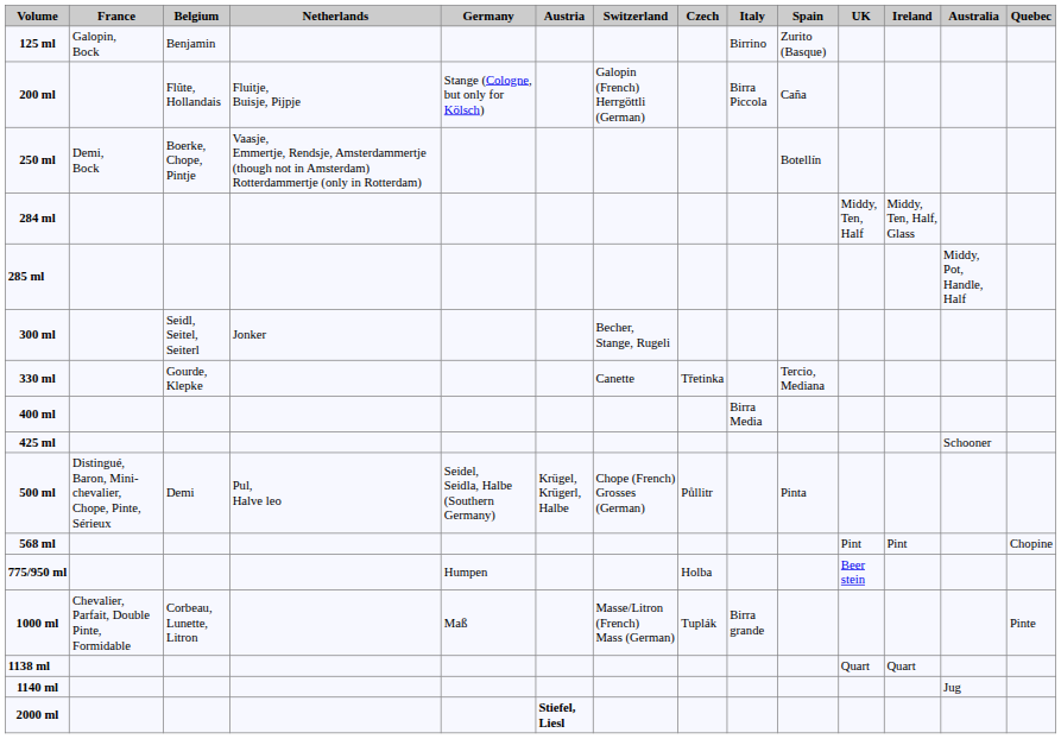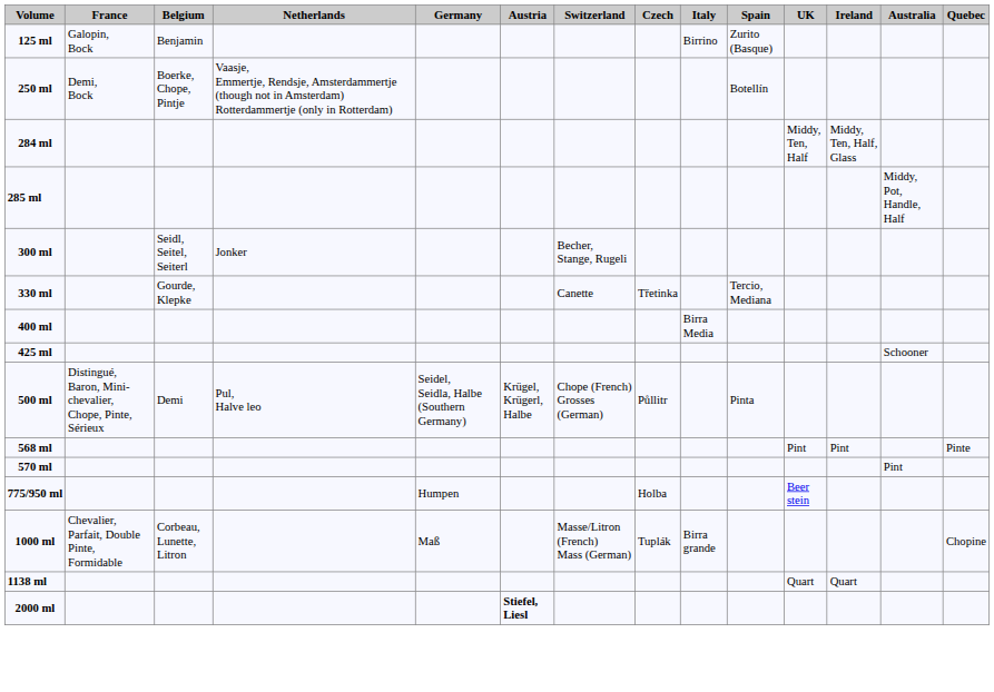- row: 200 ml | Flûte, Hollandais | Fluitje, Buisje, Pijpje | Stange (Cologne, but only for Kölsch) | Galopin (French) Herrgöttli (German) | Birra Piccola | Caña
568 ml | Quebec: Chopine -> Pinte
+ row: 570 ml | Pint
1000 ml | Quebec: Pinte -> Chopine
- row: 1140 ml | Jug
